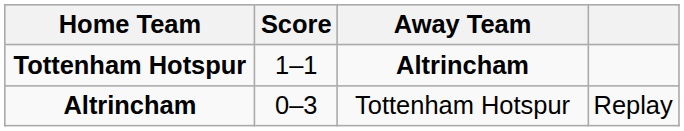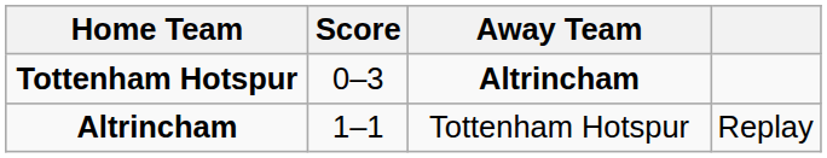row 2 | Score: 1–1 -> 0–3
row 3 | Score: 0–3 -> 1–1
